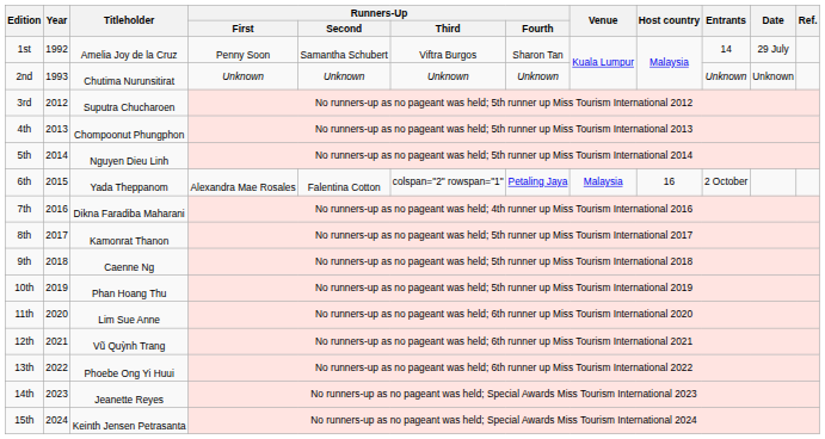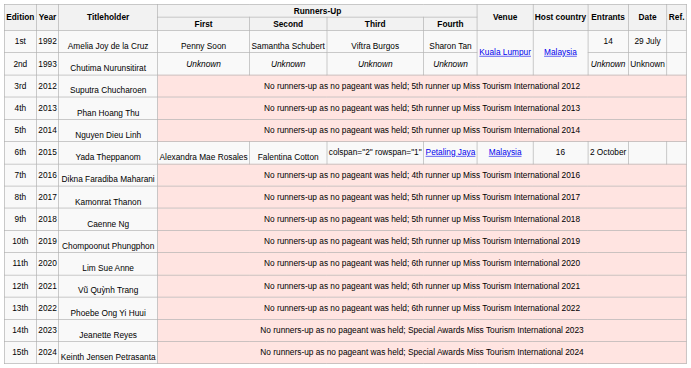4th | Titleholder: Chompoonut Phungphon -> Phan Hoang Thu
10th | Titleholder: Phan Hoang Thu -> Chompoonut Phungphon
